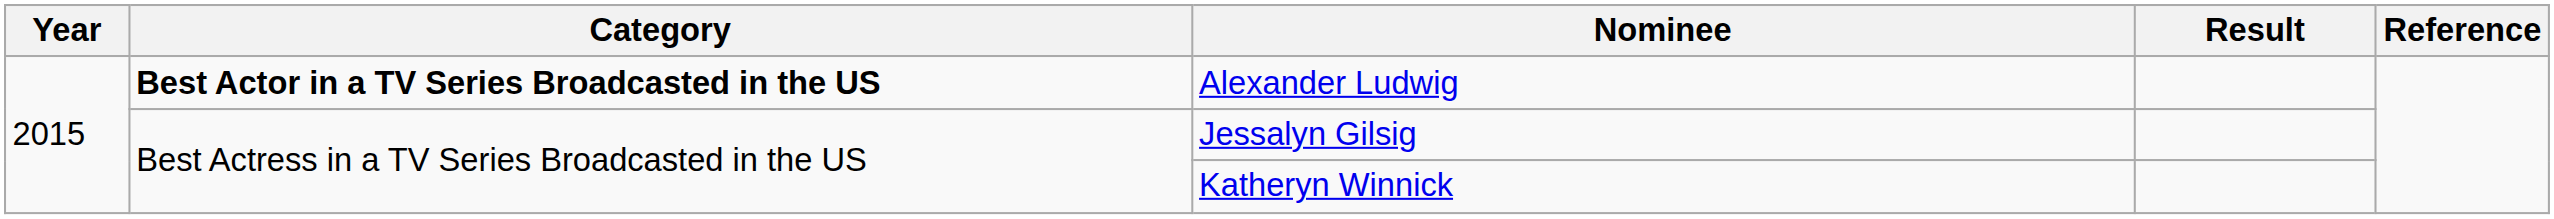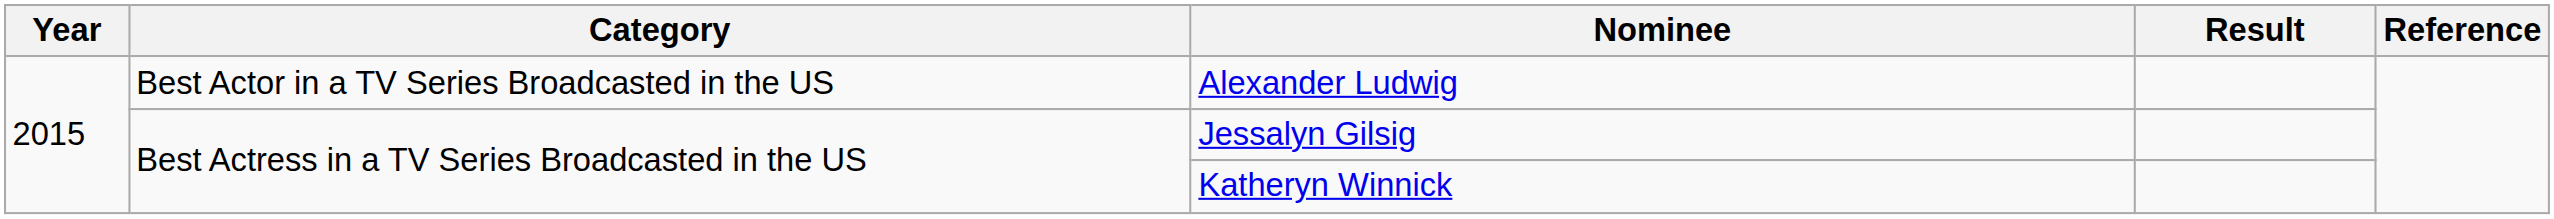Alexander Ludwig | Category: bold -> normal
